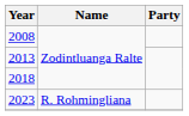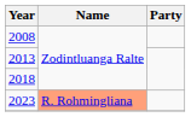2023 | Name: no background -> lightsalmon background
